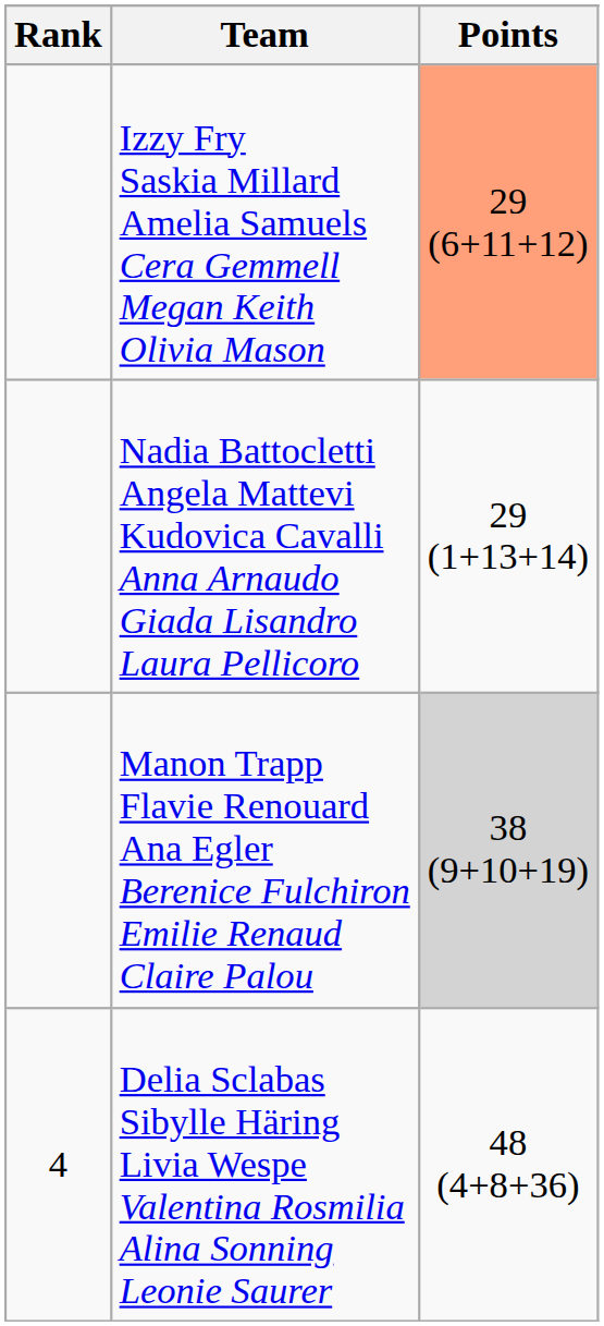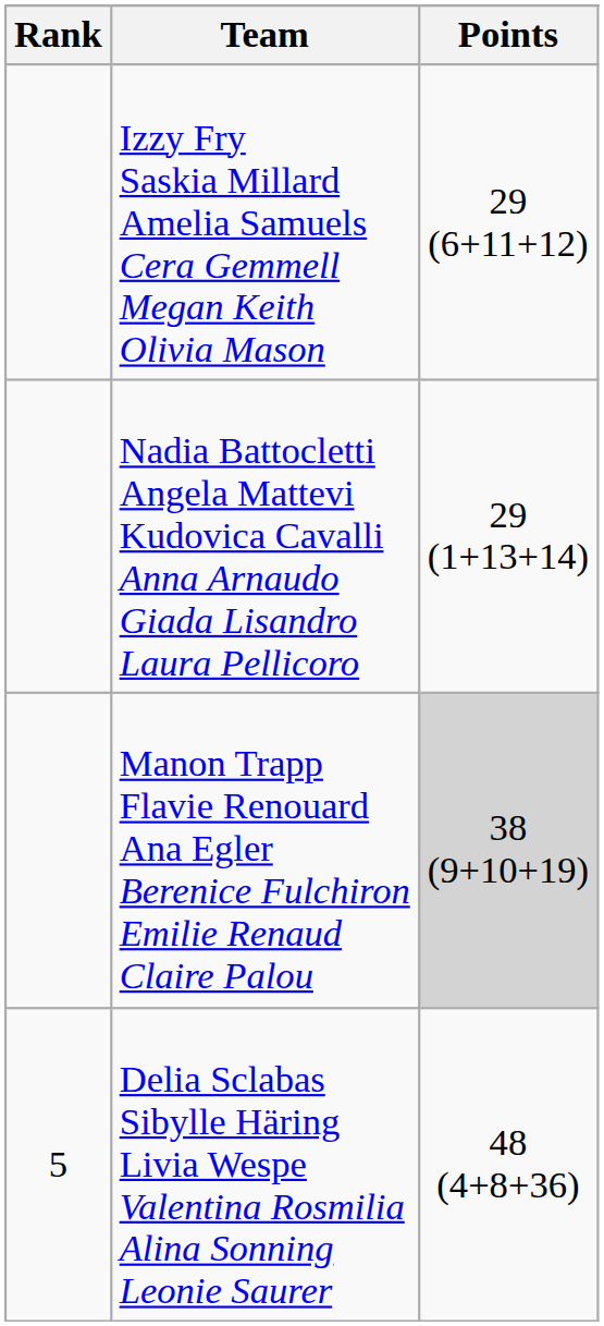row 2 | Points: lightsalmon background -> no background
row 5 | Rank: 4 -> 5
